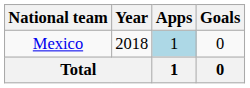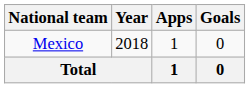Mexico | Apps: lightblue background -> no background
